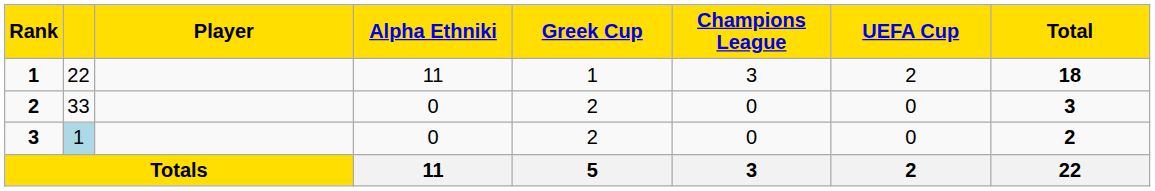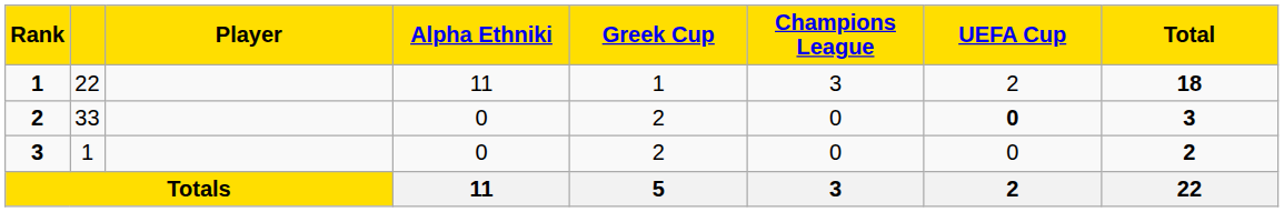row 3 | UEFA Cup: normal -> bold
row 4 | column 2: lightblue background -> no background
